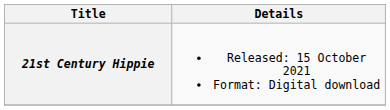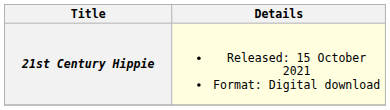21st Century Hippie | Details: no background -> lightyellow background
